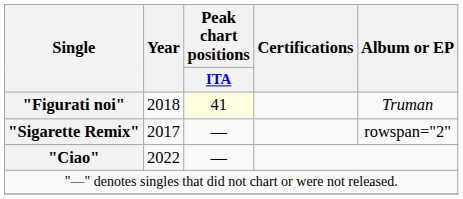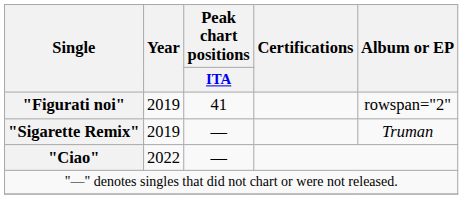"Figurati noi" | Year: 2018 -> 2019
"Figurati noi" | Peak chart positions / ITA: lightyellow background -> no background
"Figurati noi" | Album or EP: Truman -> rowspan="2"
"Sigarette Remix" | Year: 2017 -> 2019
"Sigarette Remix" | Album or EP: rowspan="2" -> Truman
